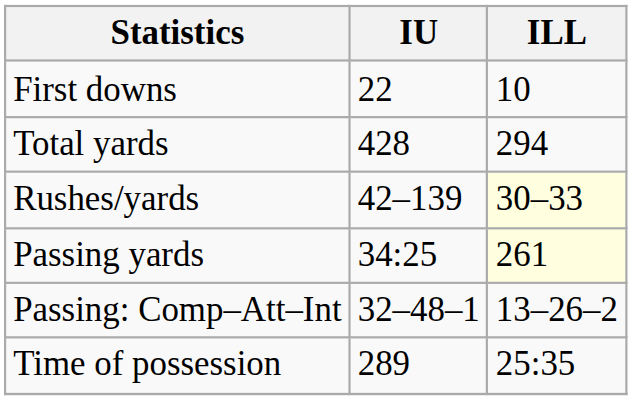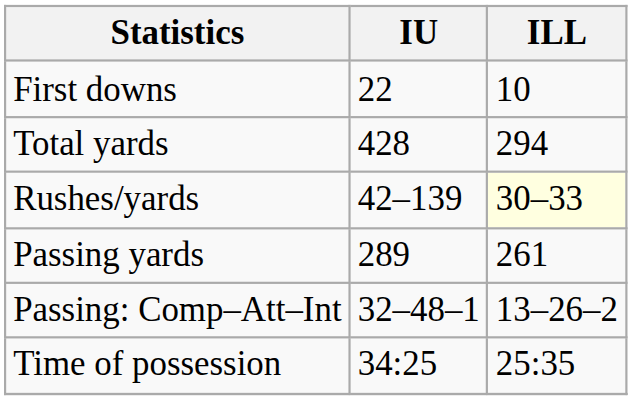Passing yards | IU: 34:25 -> 289
Passing yards | ILL: lightyellow background -> no background
Time of possession | IU: 289 -> 34:25
